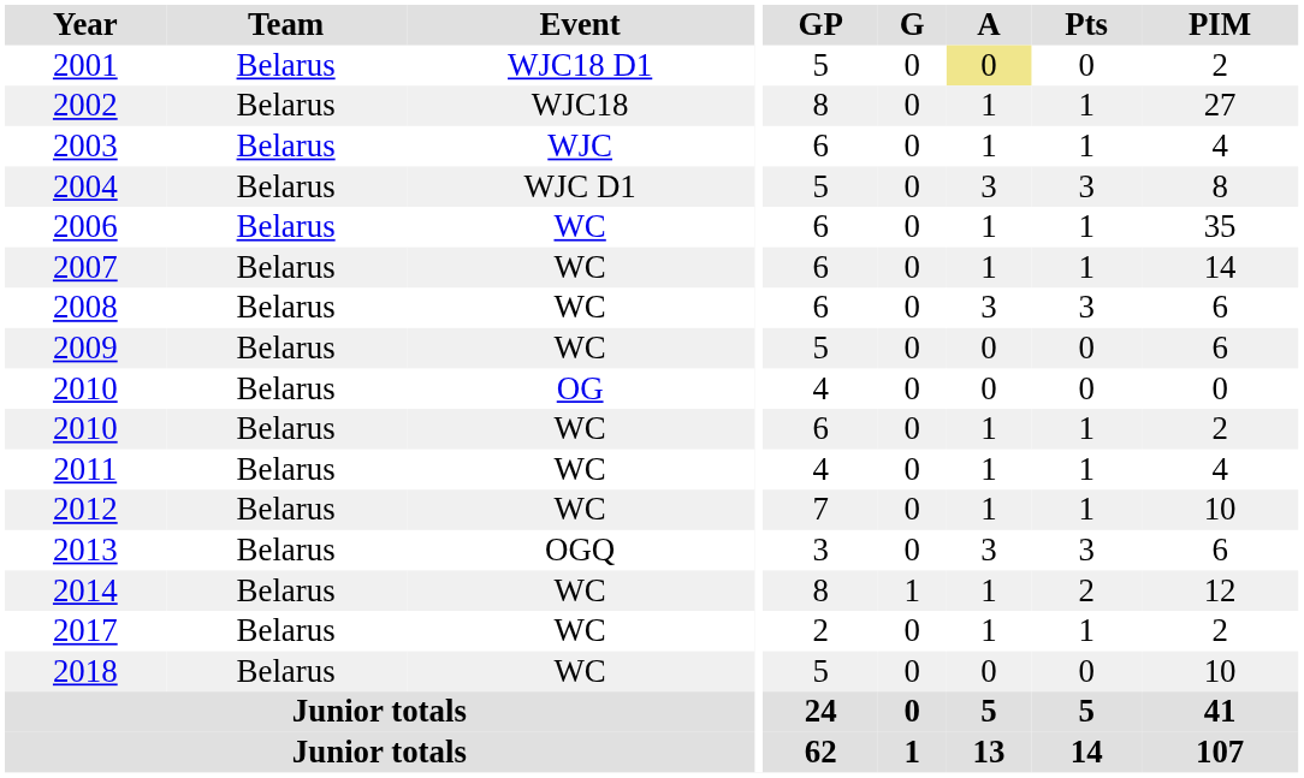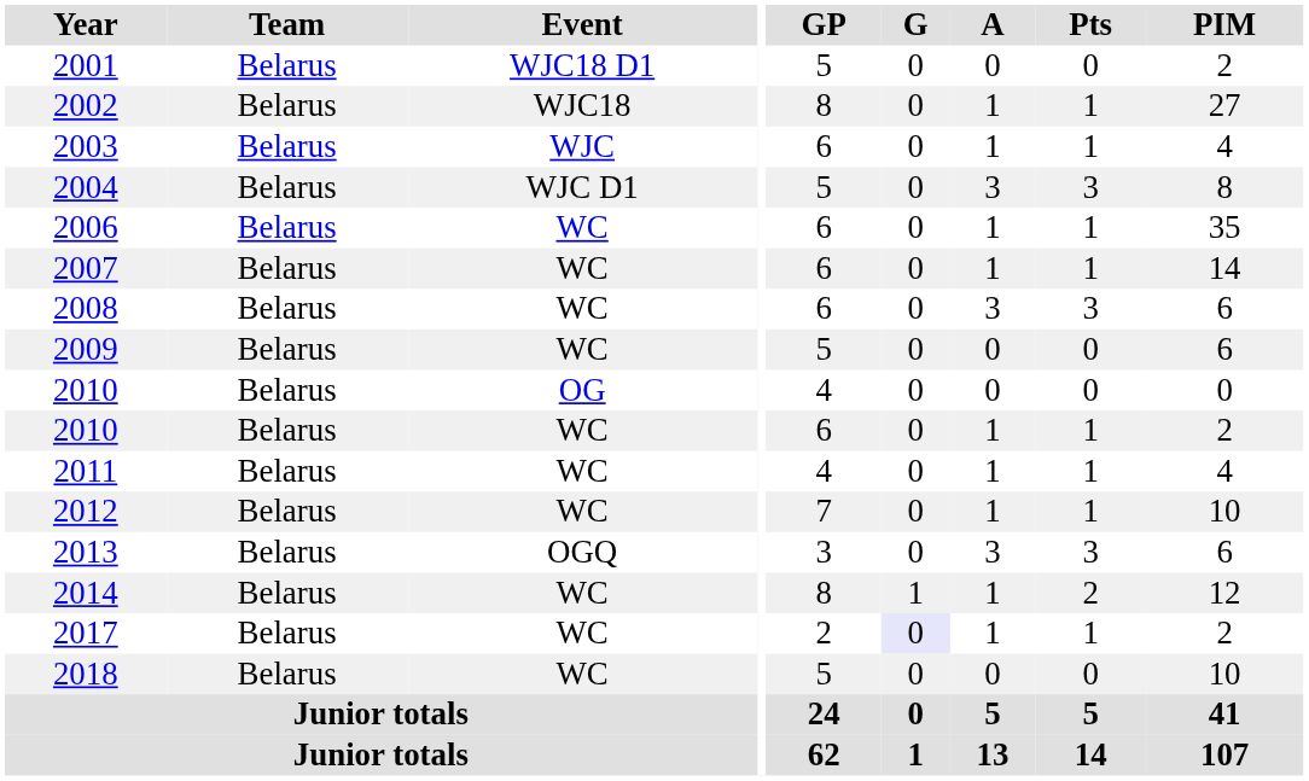2001 | A: khaki background -> no background
2017 | G: no background -> lavender background
